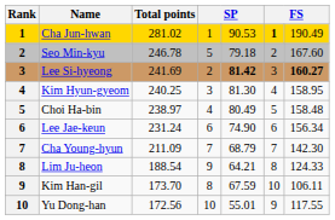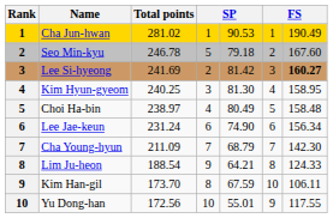Cha Jun-hwan | column 6: bold -> normal
Lee Si-hyeong | column 5: bold -> normal
